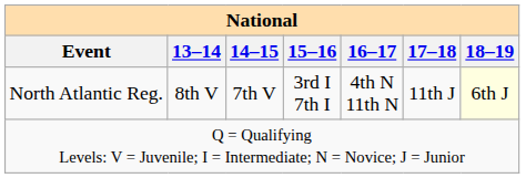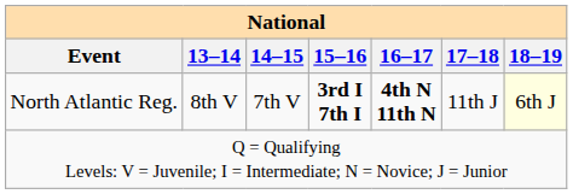North Atlantic Reg. | 15–16: normal -> bold
North Atlantic Reg. | 16–17: normal -> bold
